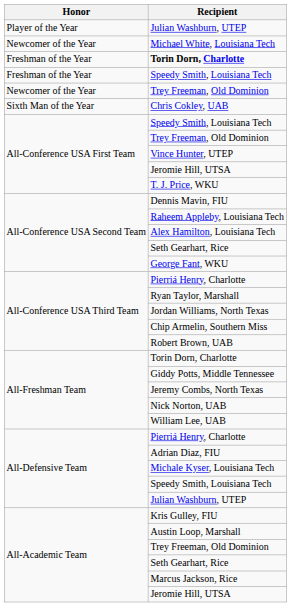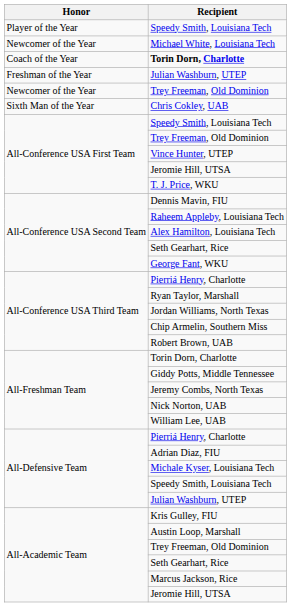row 2 | Recipient: Julian Washburn, UTEP -> Speedy Smith, Louisiana Tech
row 4 | Honor: Freshman of the Year -> Coach of the Year
row 5 | Recipient: Speedy Smith, Louisiana Tech -> Julian Washburn, UTEP
